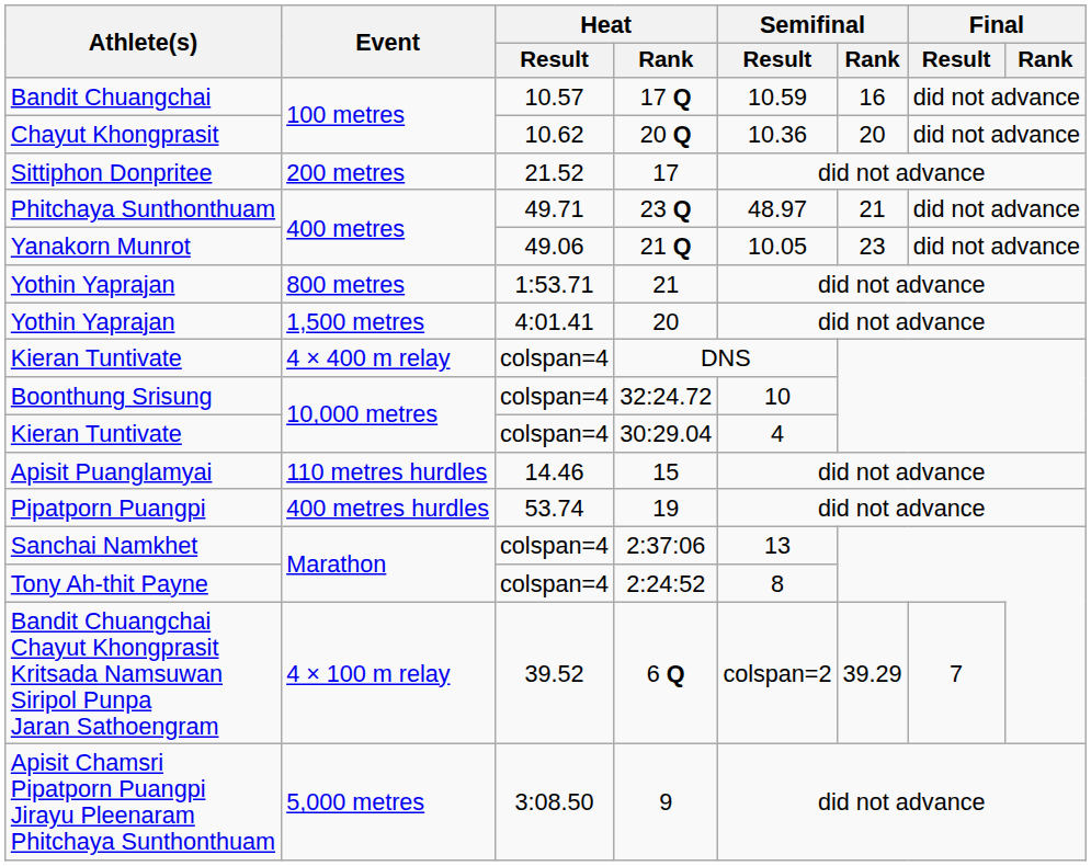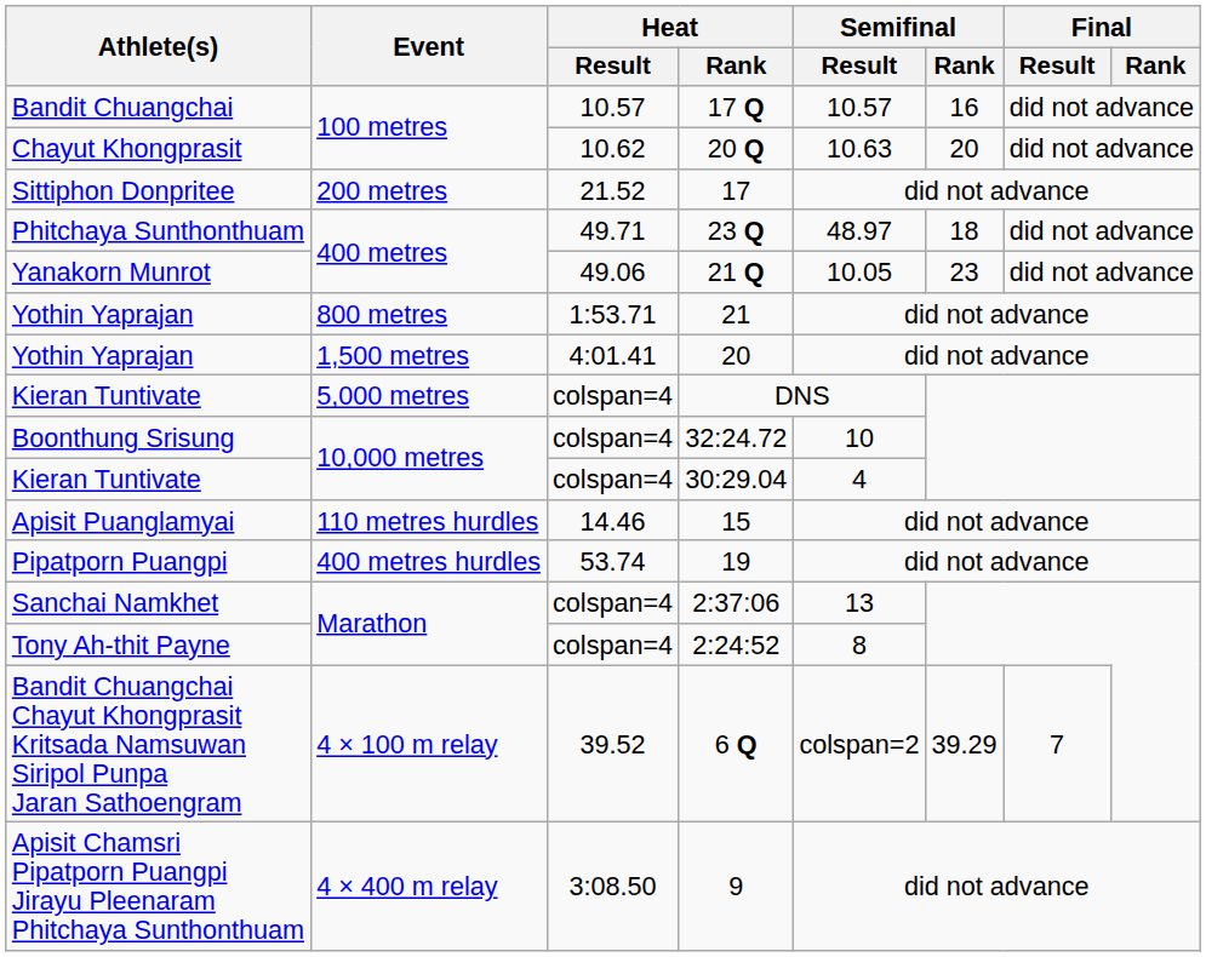17 Q | Semifinal / Result: 10.59 -> 10.57
20 Q | Semifinal / Result: 10.36 -> 10.63
23 Q | Semifinal / Rank: 21 -> 18
DNS | Event: 4 × 400 m relay -> 5,000 metres
9 | Event: 5,000 metres -> 4 × 400 m relay
